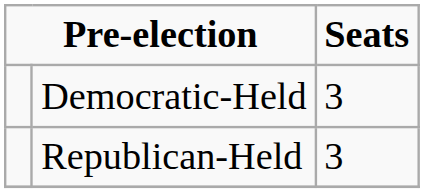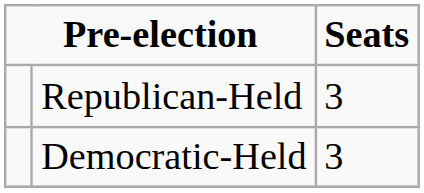rows swapped: Democratic-Held <-> Republican-Held
